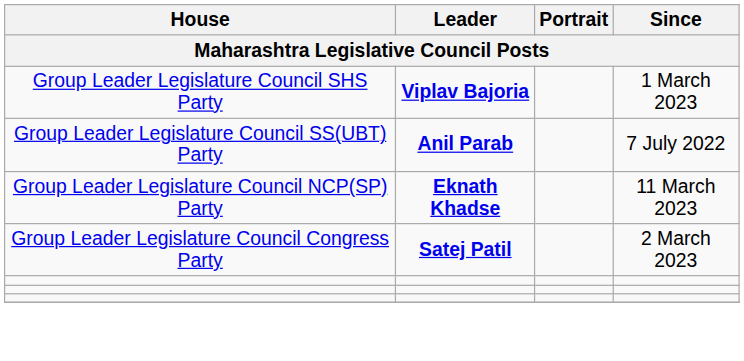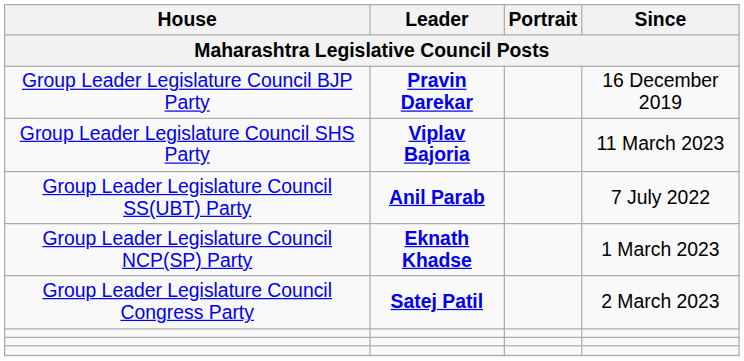+ row: Group Leader Legislature Council BJP Party | Pravin Darekar | 16 December 2019
Group Leader Legislature Council SHS Party | Since: 1 March 2023 -> 11 March 2023
Group Leader Legislature Council NCP(SP) Party | Since: 11 March 2023 -> 1 March 2023
